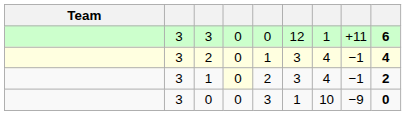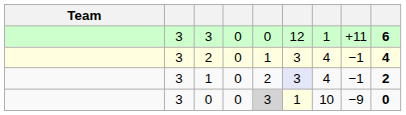row 4 | column 4: lightyellow background -> no background
row 4 | column 6: no background -> lavender background
row 5 | column 5: no background -> lightgrey background
row 5 | column 6: no background -> lightyellow background
